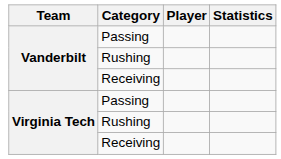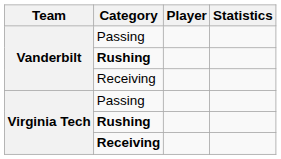Vanderbilt / Rushing | Category: normal -> bold
Virginia Tech / Rushing | Category: normal -> bold
Virginia Tech / Receiving | Category: normal -> bold
